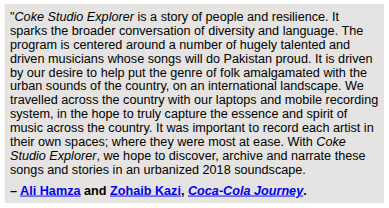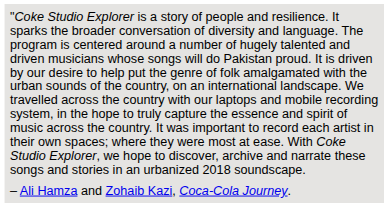row 2 | column 1: bold -> normal
